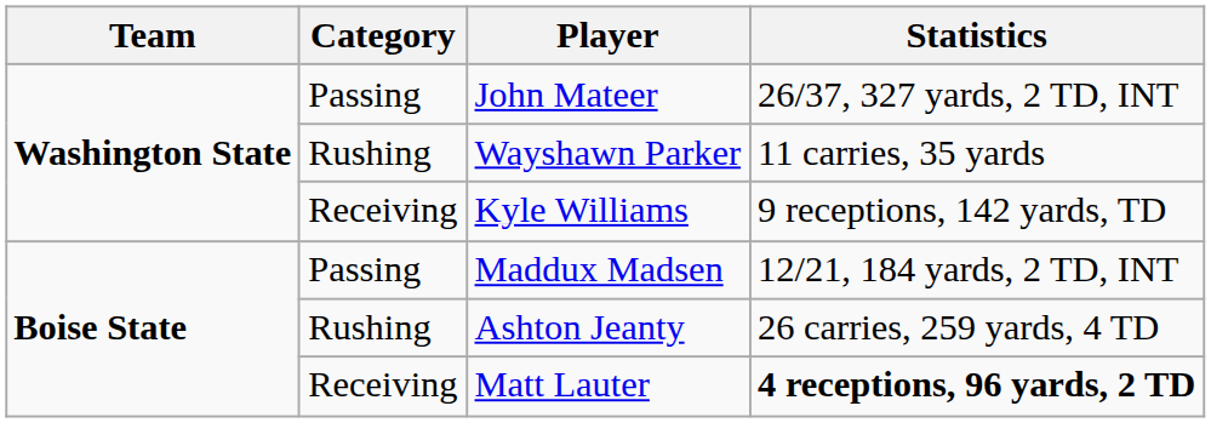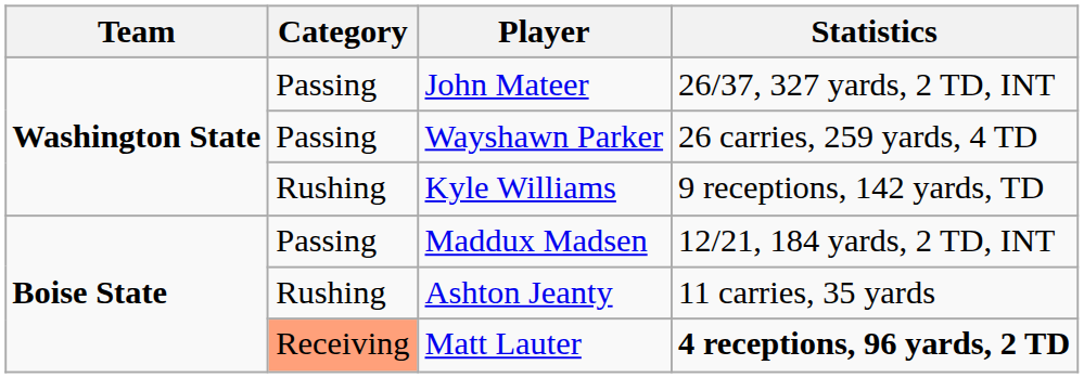Wayshawn Parker | Category: Rushing -> Passing
Wayshawn Parker | Statistics: 11 carries, 35 yards -> 26 carries, 259 yards, 4 TD
Kyle Williams | Category: Receiving -> Rushing
Ashton Jeanty | Statistics: 26 carries, 259 yards, 4 TD -> 11 carries, 35 yards
Matt Lauter | Category: no background -> lightsalmon background
